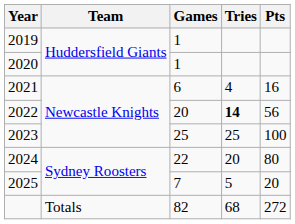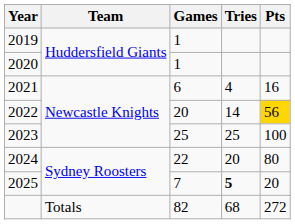2022 | Tries: bold -> normal
2022 | Pts: no background -> gold background
2025 | Tries: normal -> bold
